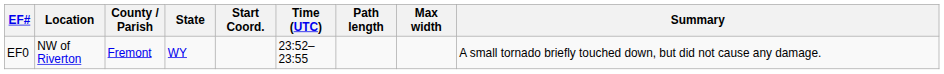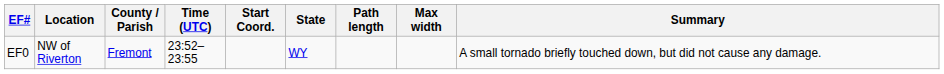columns swapped: State <-> Time (UTC)
